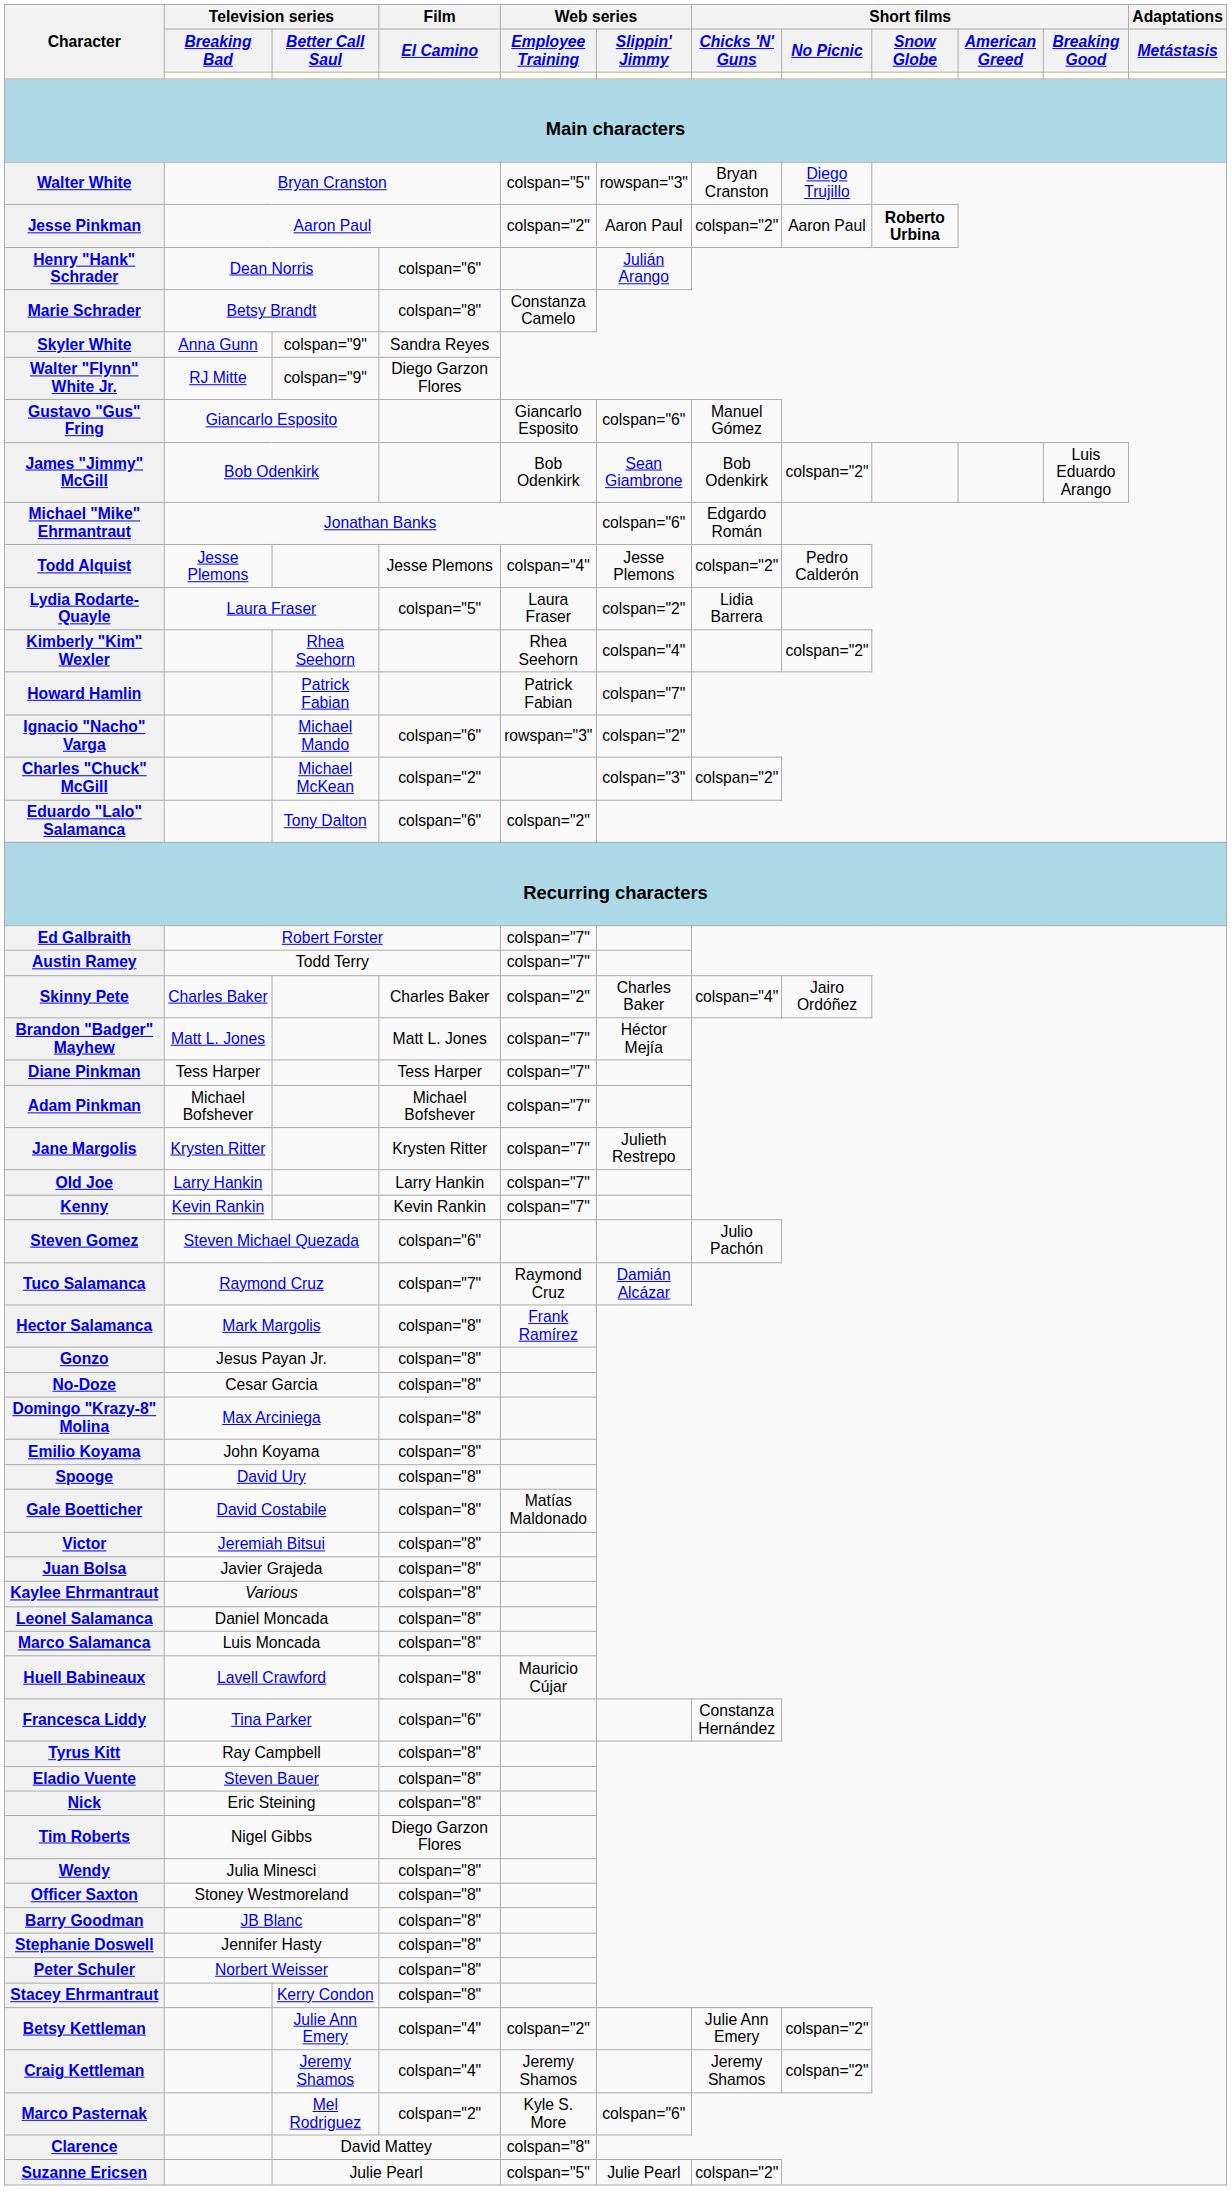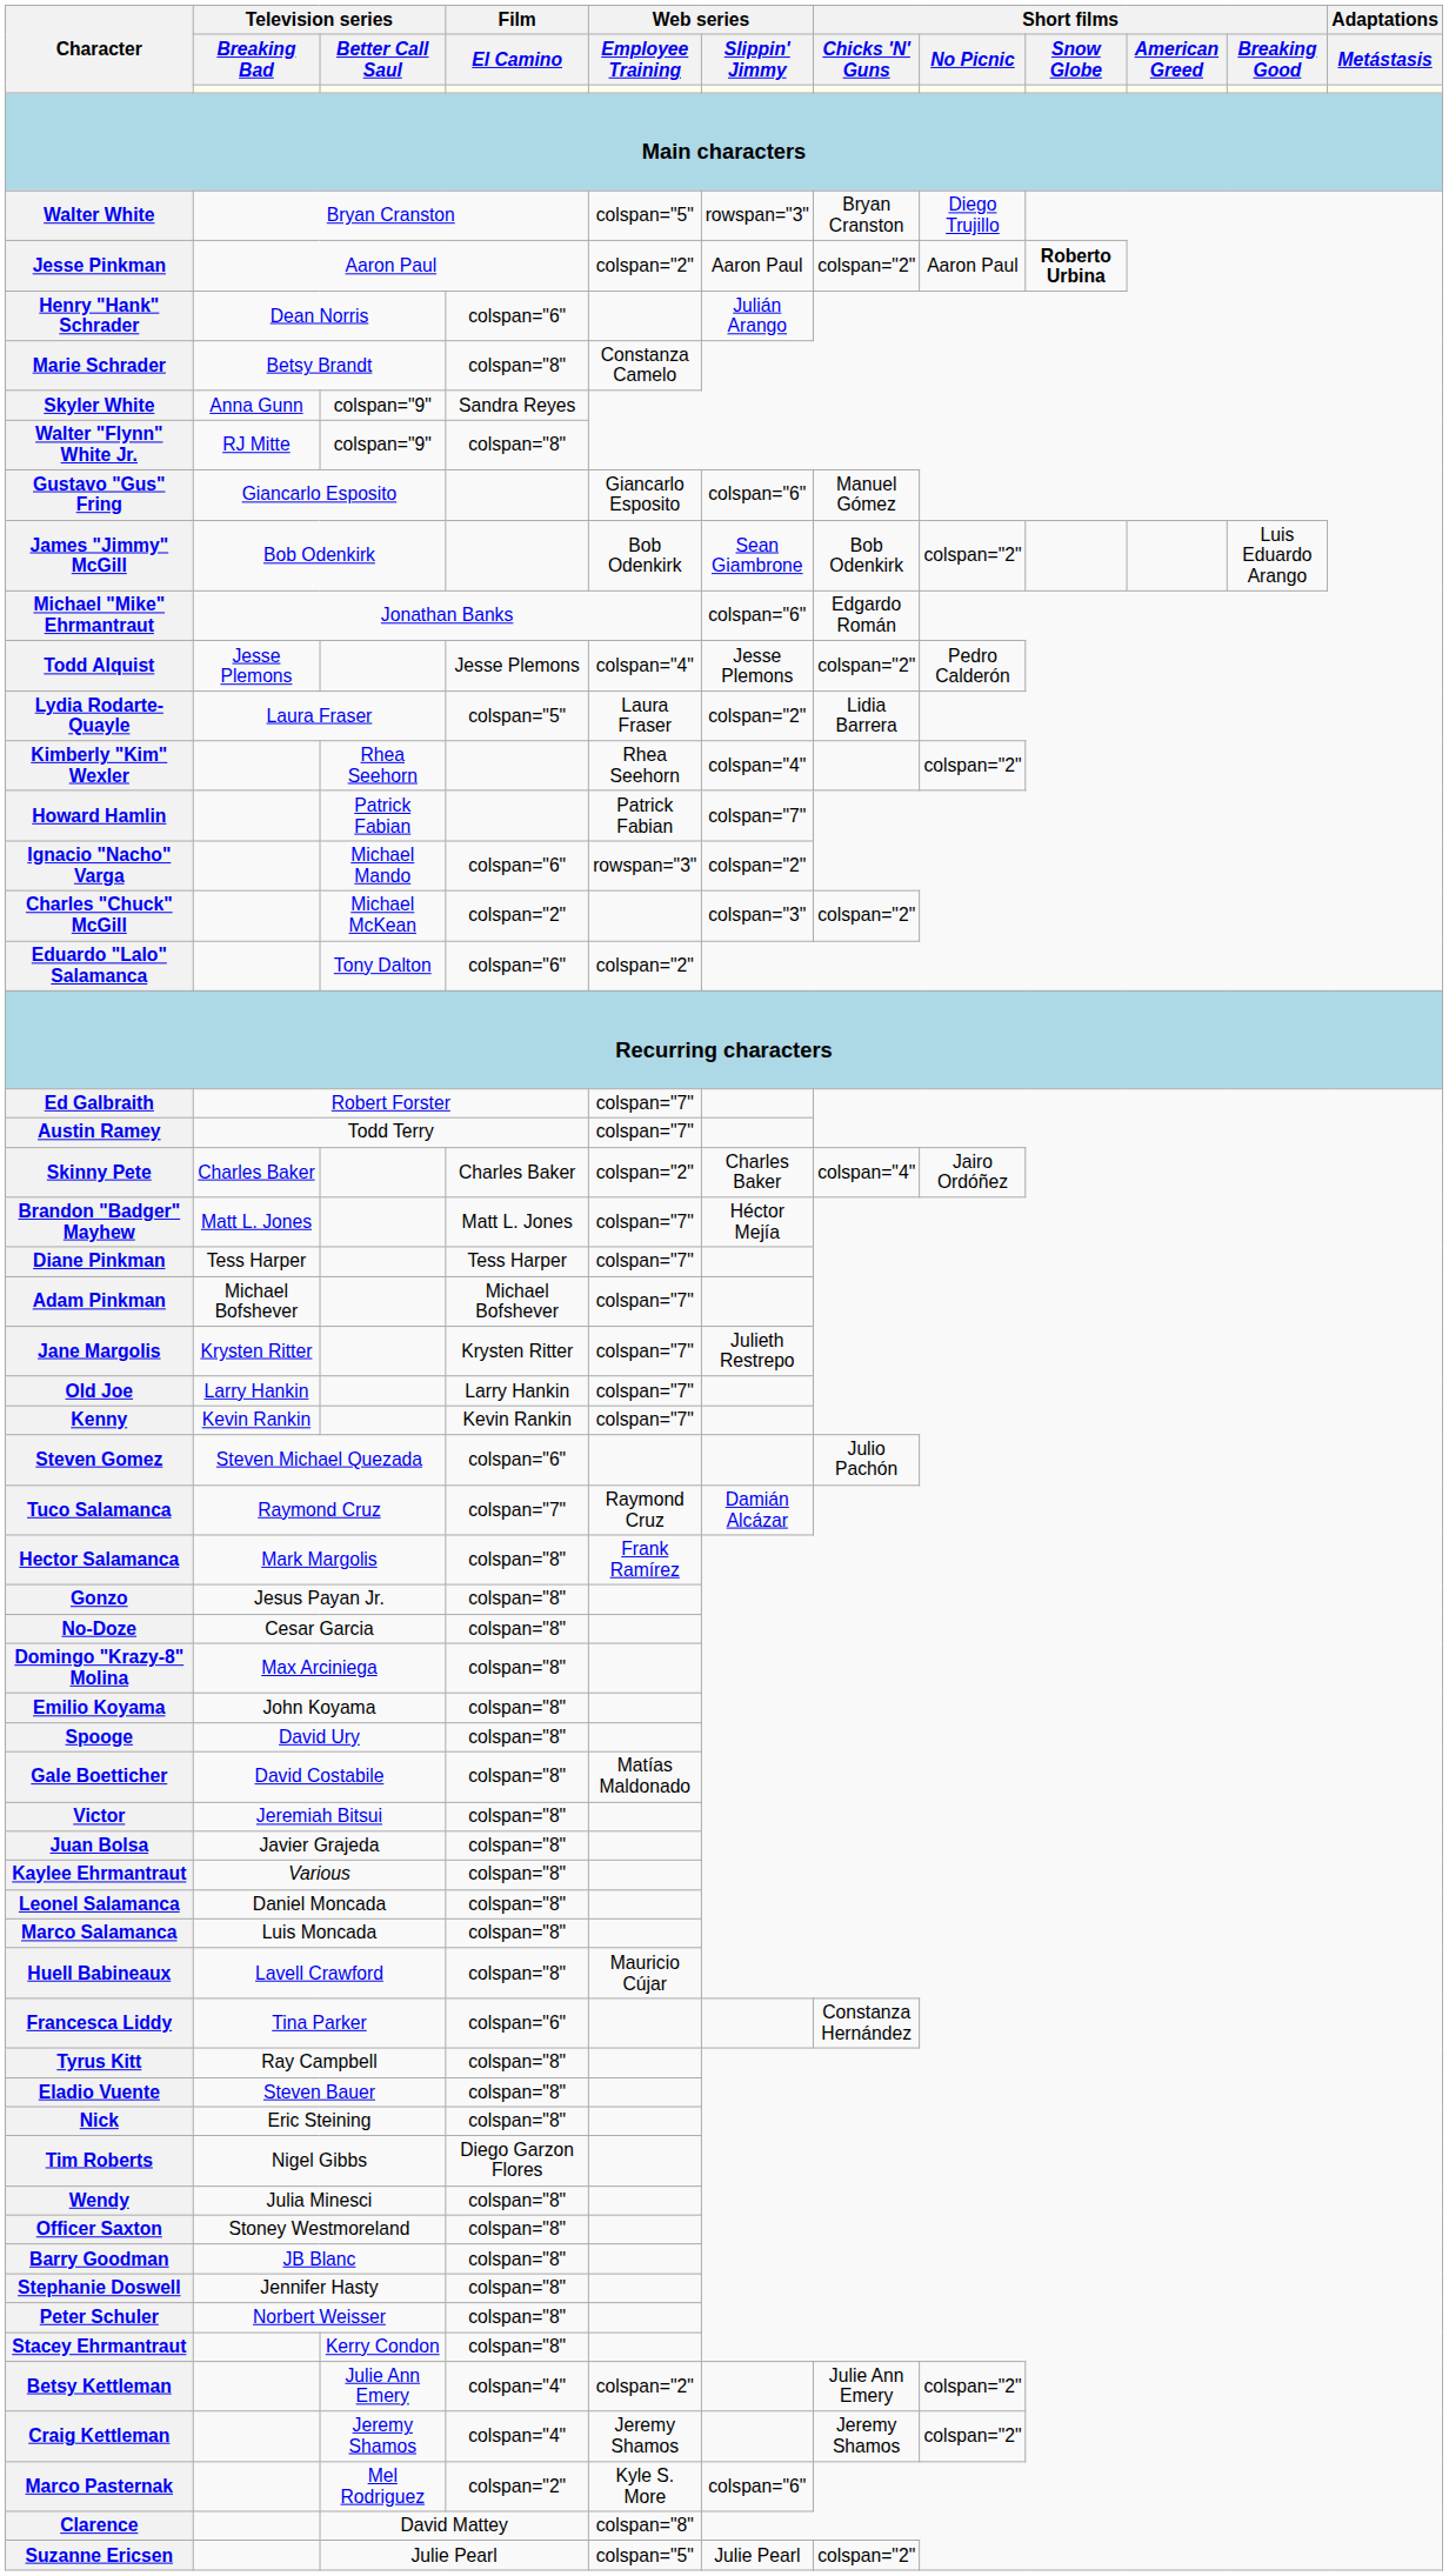Walter "Flynn" White Jr. | Film / El Camino / Main characters: Diego Garzon Flores -> colspan="8"
